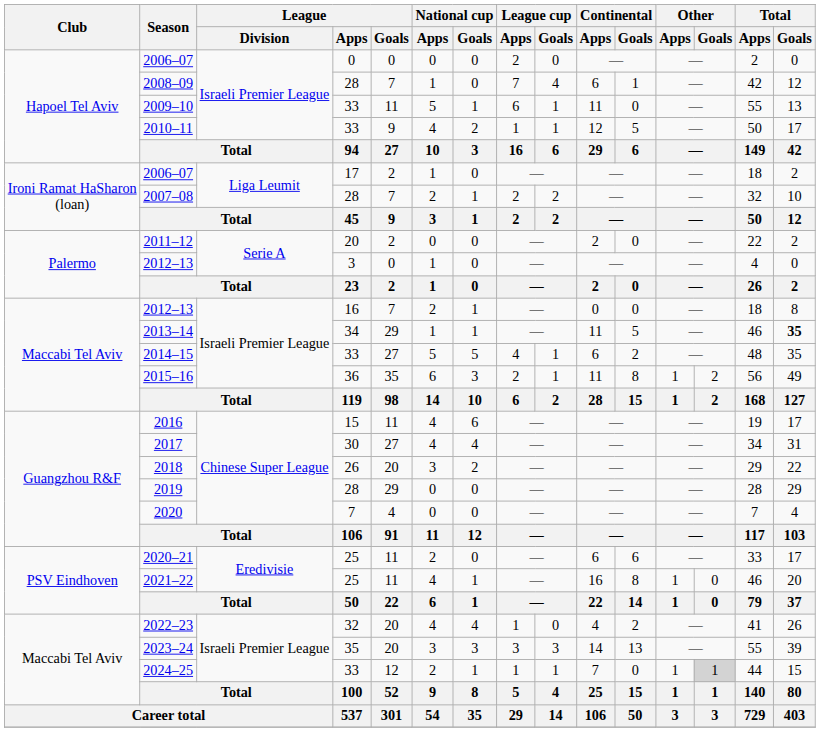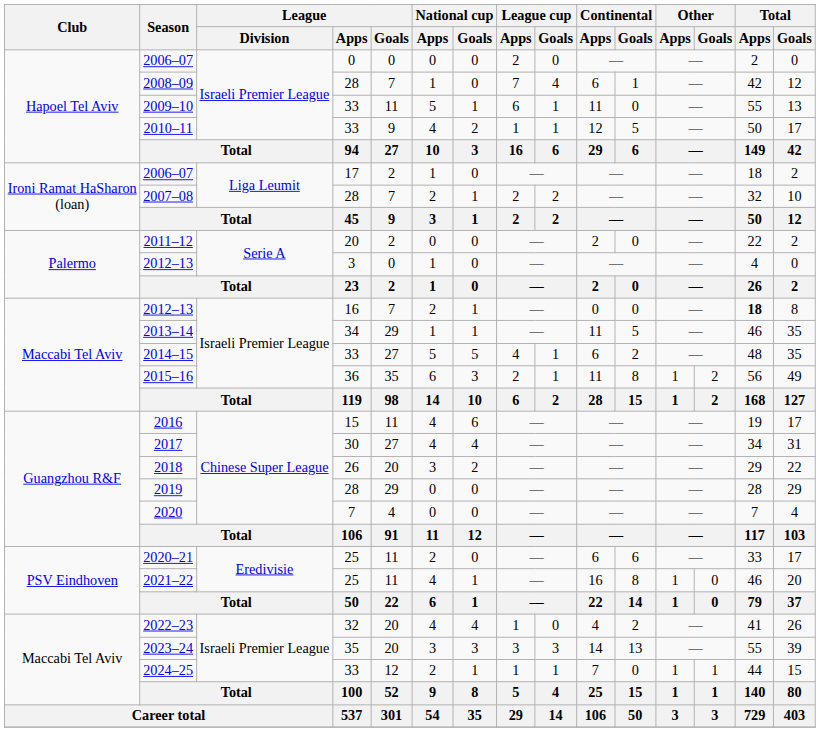2012–13 / 16 | Total / Apps: normal -> bold
2013–14 | Total / Goals: bold -> normal
2024–25 | Other / Goals: lightgrey background -> no background
